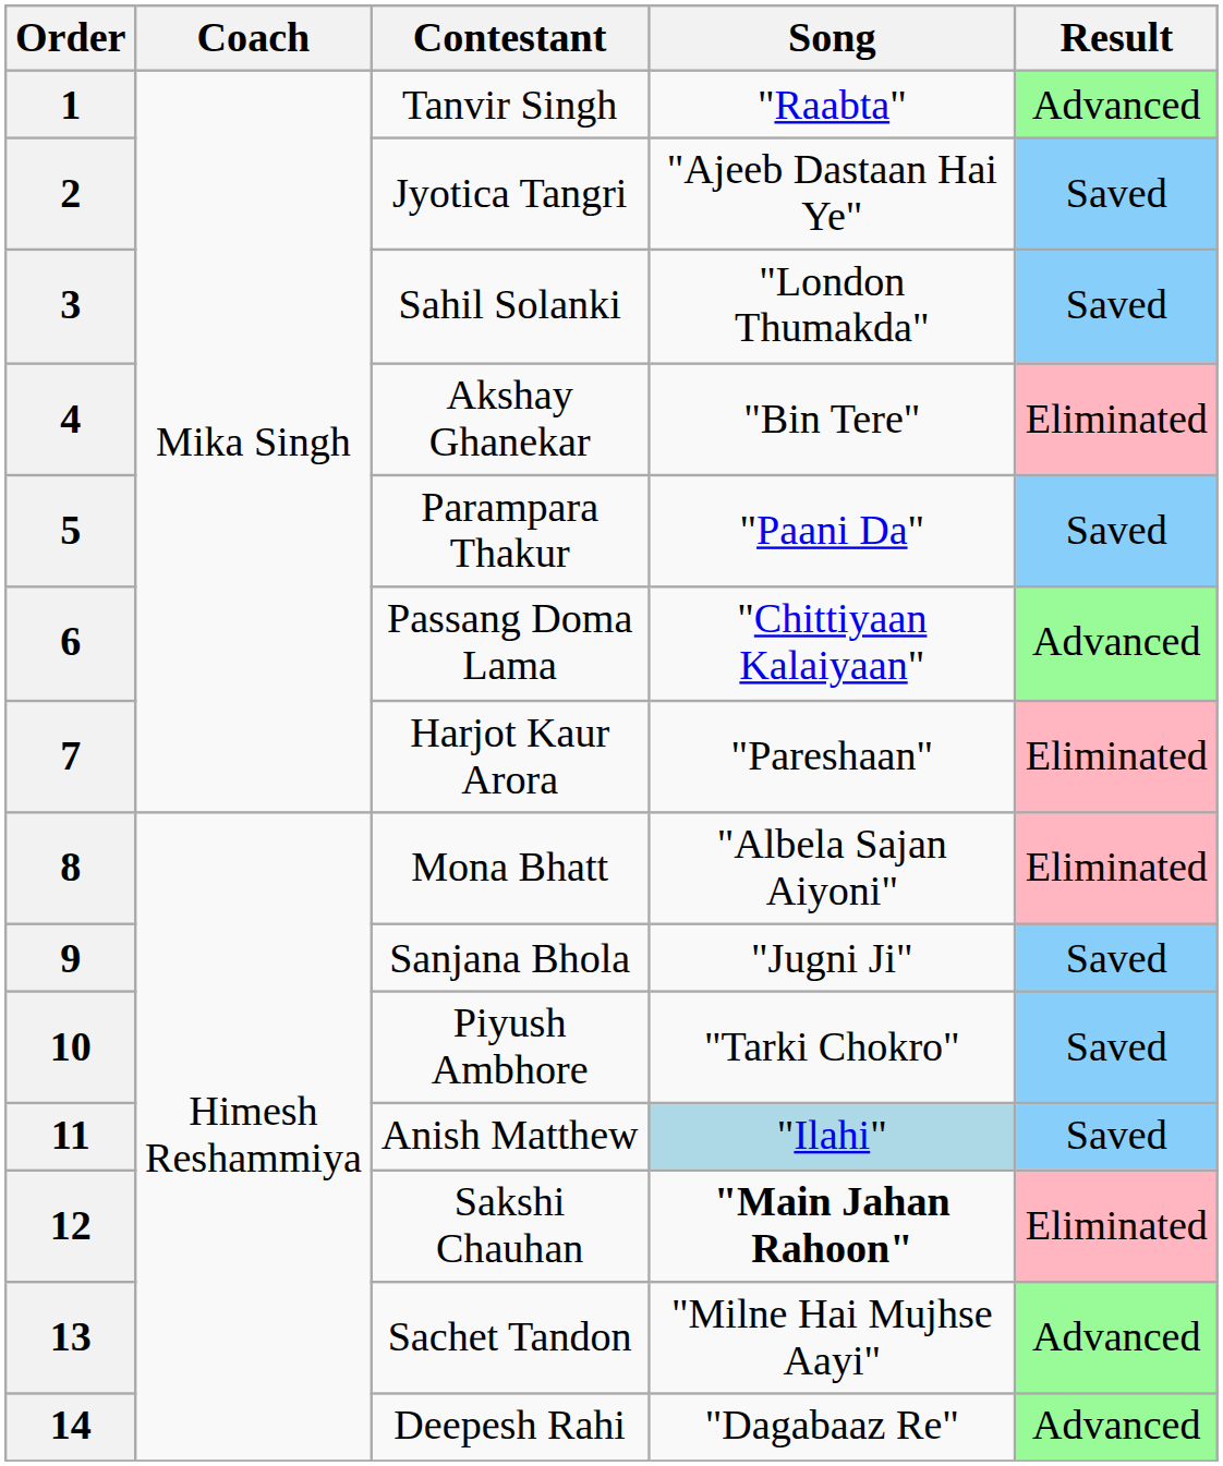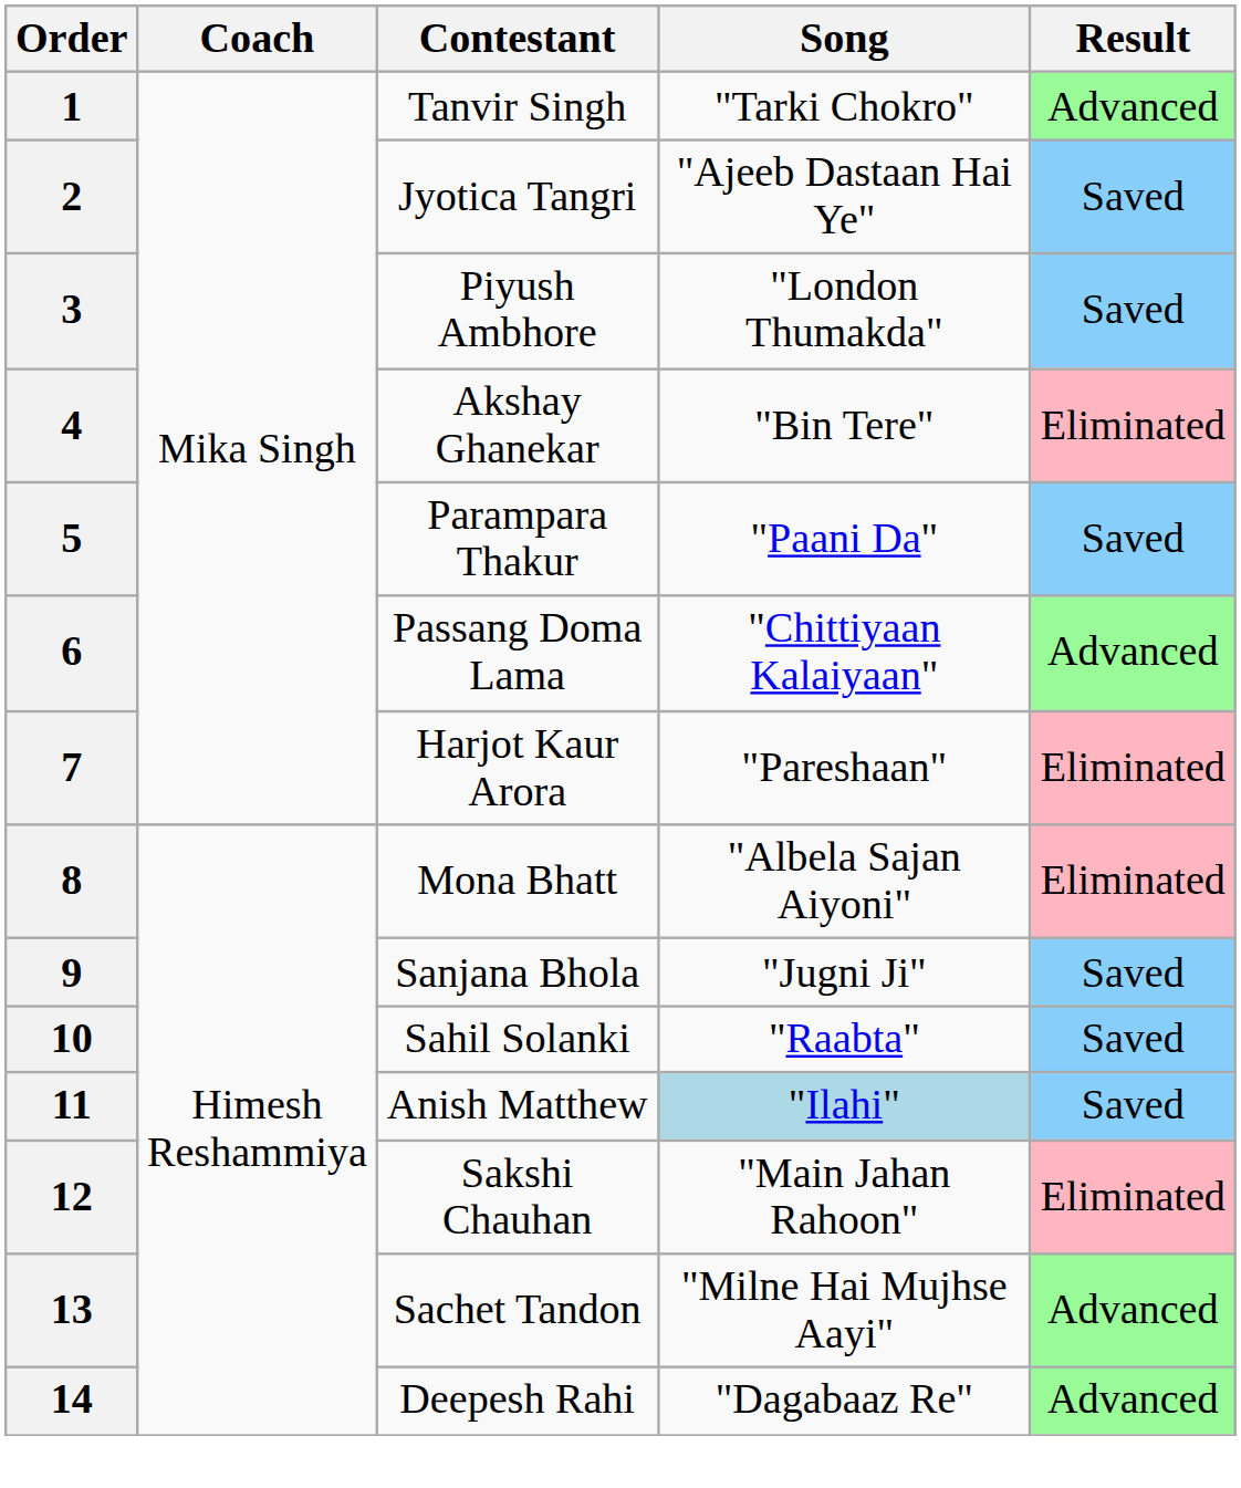1 | Song: "Raabta" -> "Tarki Chokro"
3 | Contestant: Sahil Solanki -> Piyush Ambhore
10 | Contestant: Piyush Ambhore -> Sahil Solanki
10 | Song: "Tarki Chokro" -> "Raabta"
12 | Song: bold -> normal
